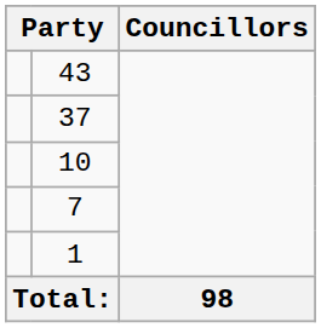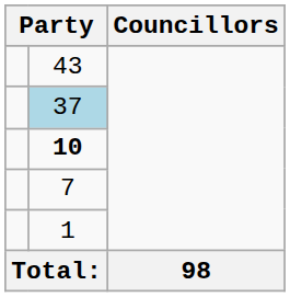37 | column 2: no background -> lightblue background
10 | column 2: normal -> bold
